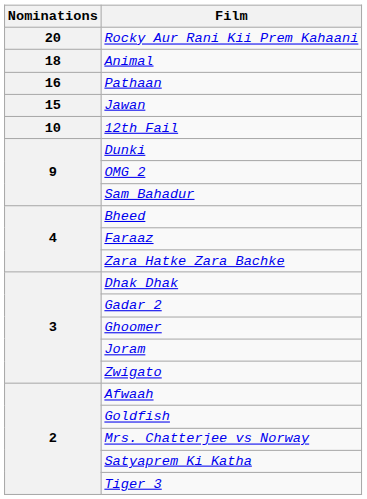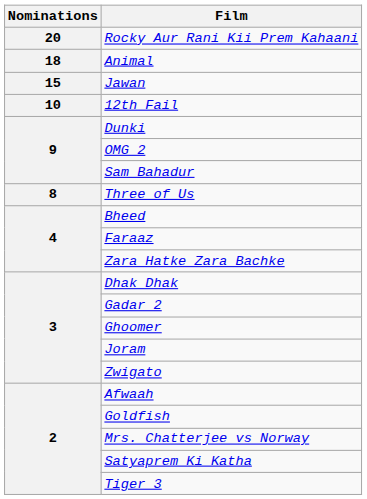- row: 16 | Pathaan
+ row: 8 | Three of Us
